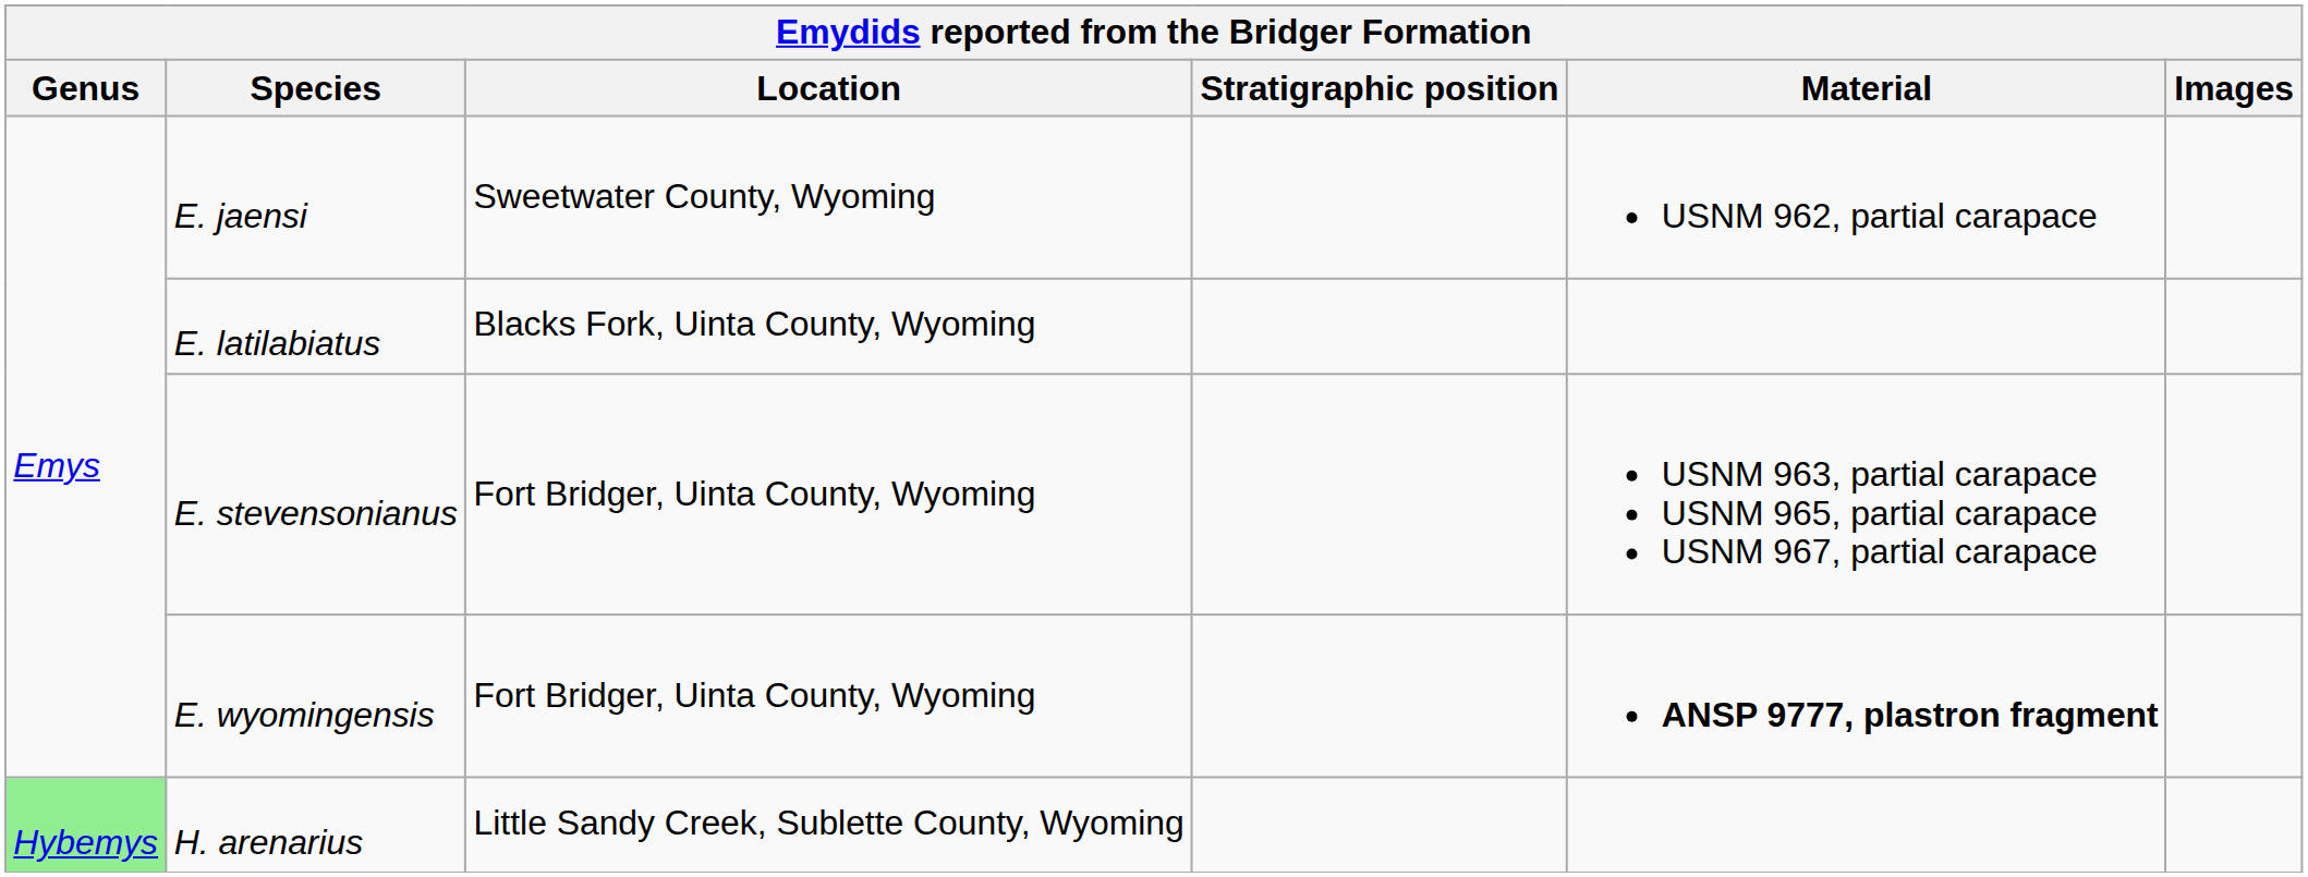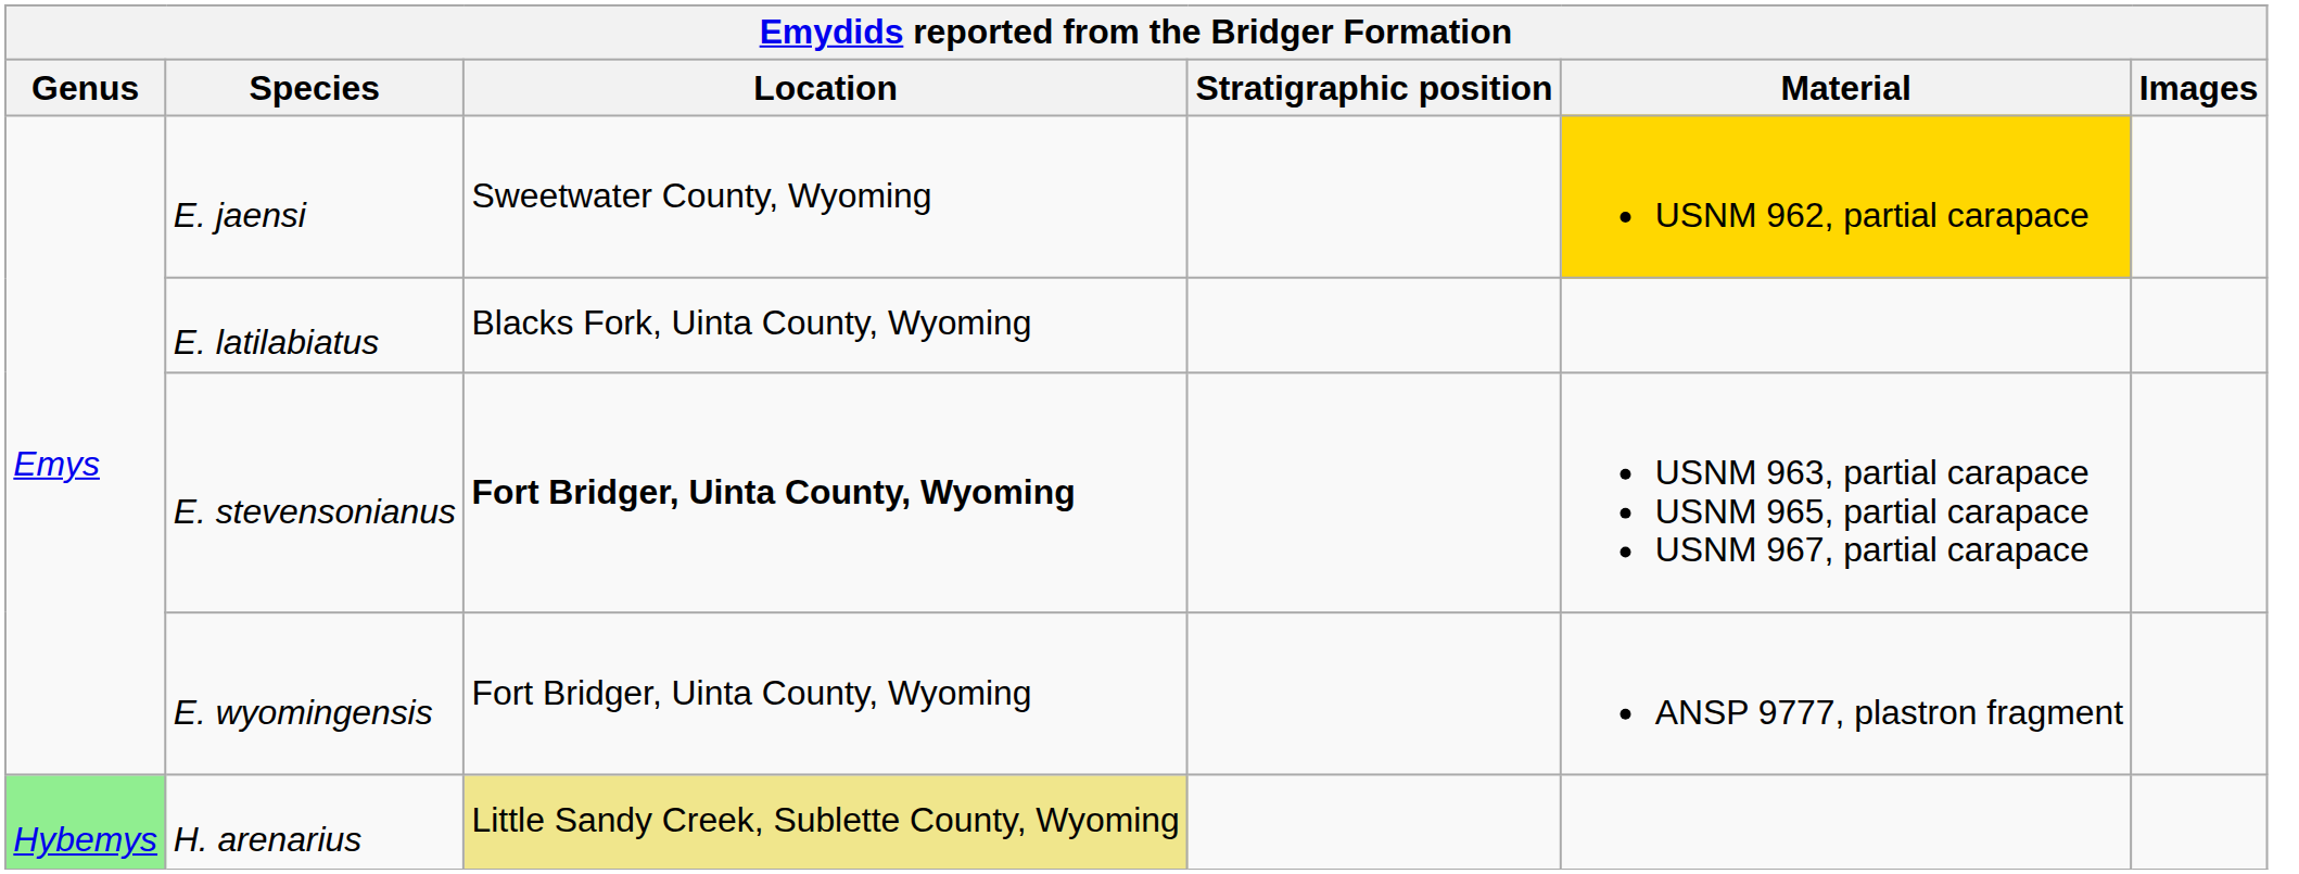E. jaensi | Material: no background -> gold background
E. stevensonianus | Location: normal -> bold
E. wyomingensis | Material: bold -> normal
H. arenarius | Location: no background -> khaki background
